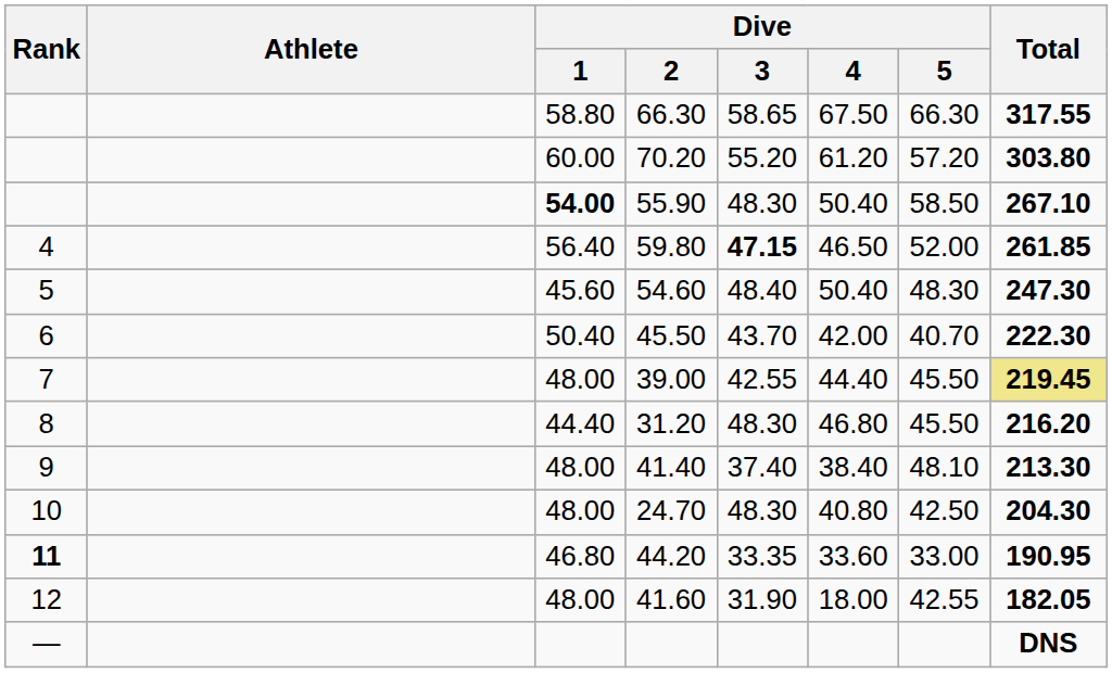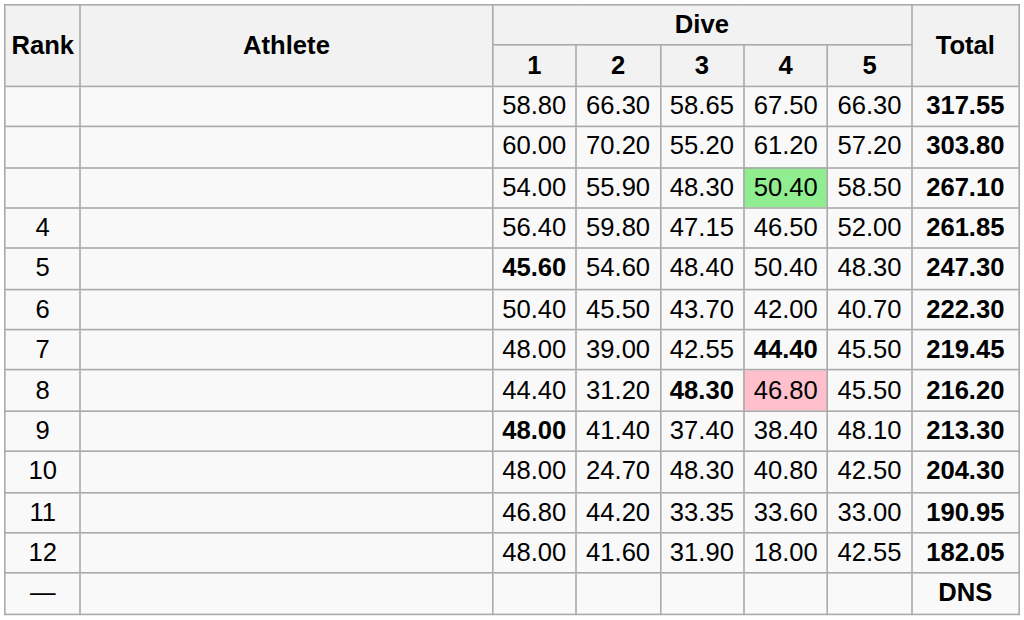55.90 | Dive / 1: bold -> normal
55.90 | Dive / 4: no background -> lightgreen background
59.80 | Dive / 3: bold -> normal
54.60 | Dive / 1: normal -> bold
39.00 | Dive / 4: normal -> bold
39.00 | Total: khaki background -> no background
31.20 | Dive / 3: normal -> bold
31.20 | Dive / 4: no background -> pink background
41.40 | Dive / 1: normal -> bold
44.20 | Rank: bold -> normal
